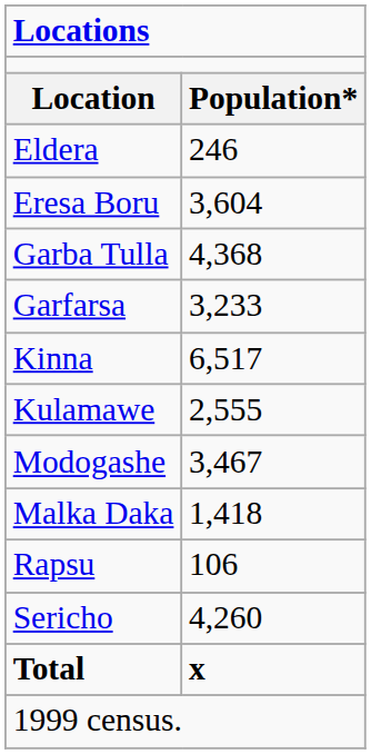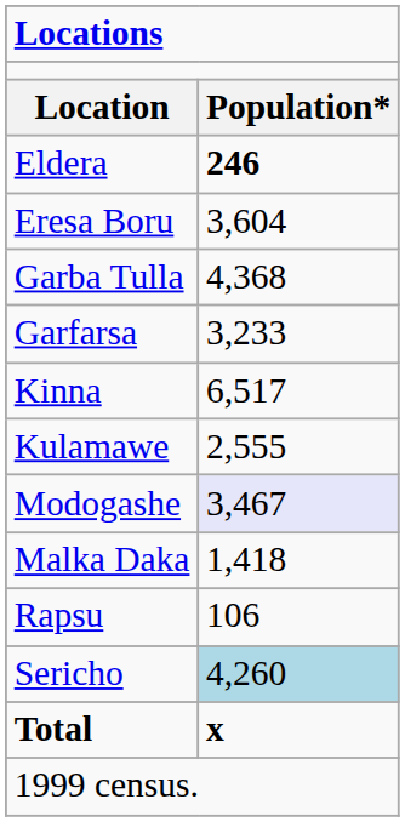Eldera | column 2: normal -> bold
Modogashe | column 2: no background -> lavender background
Sericho | column 2: no background -> lightblue background
